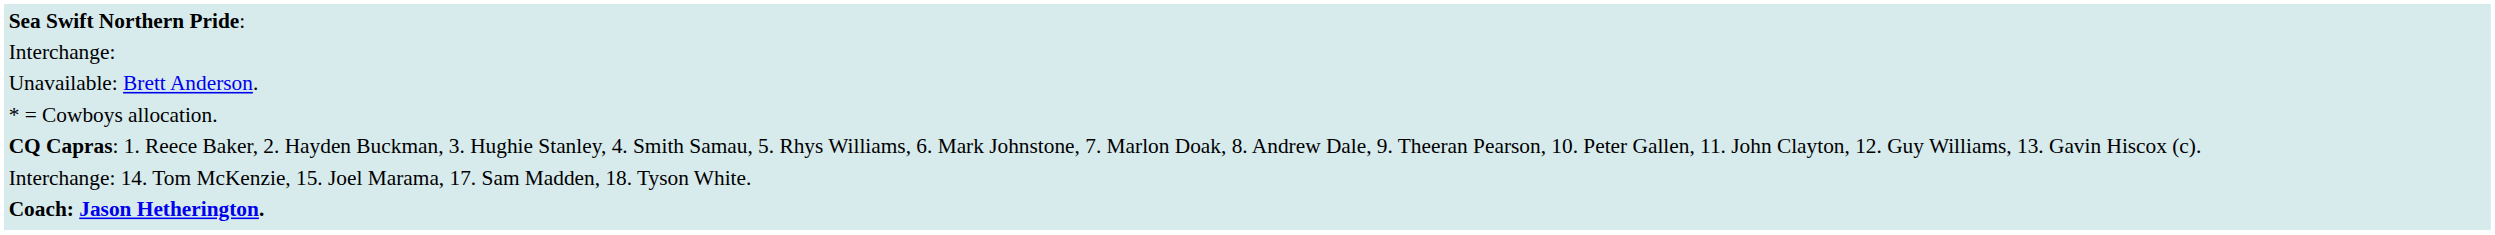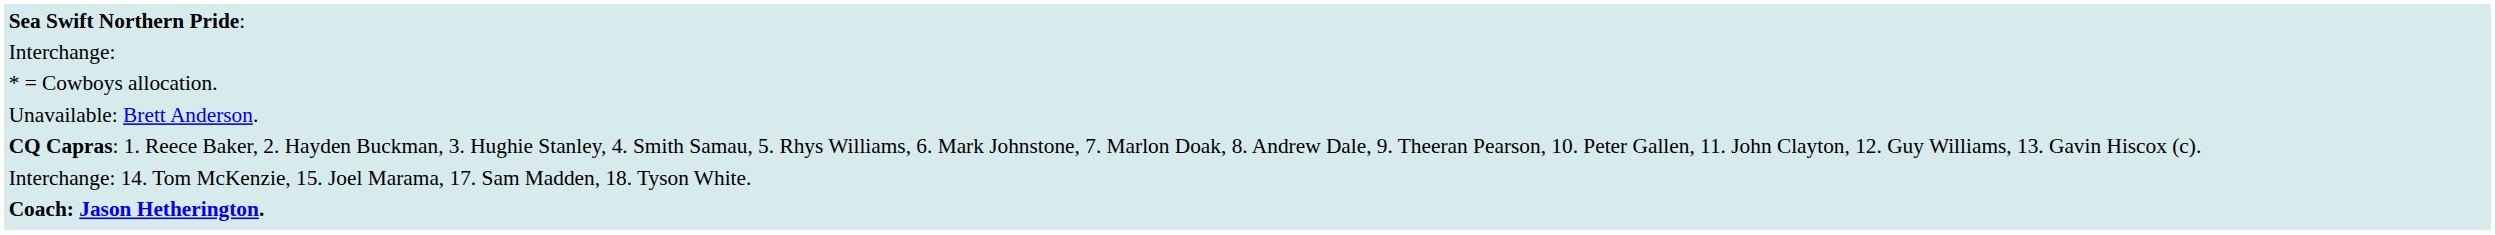row 3 | column 1: Unavailable: Brett Anderson. -> * = Cowboys allocation.
row 4 | column 1: * = Cowboys allocation. -> Unavailable: Brett Anderson.
